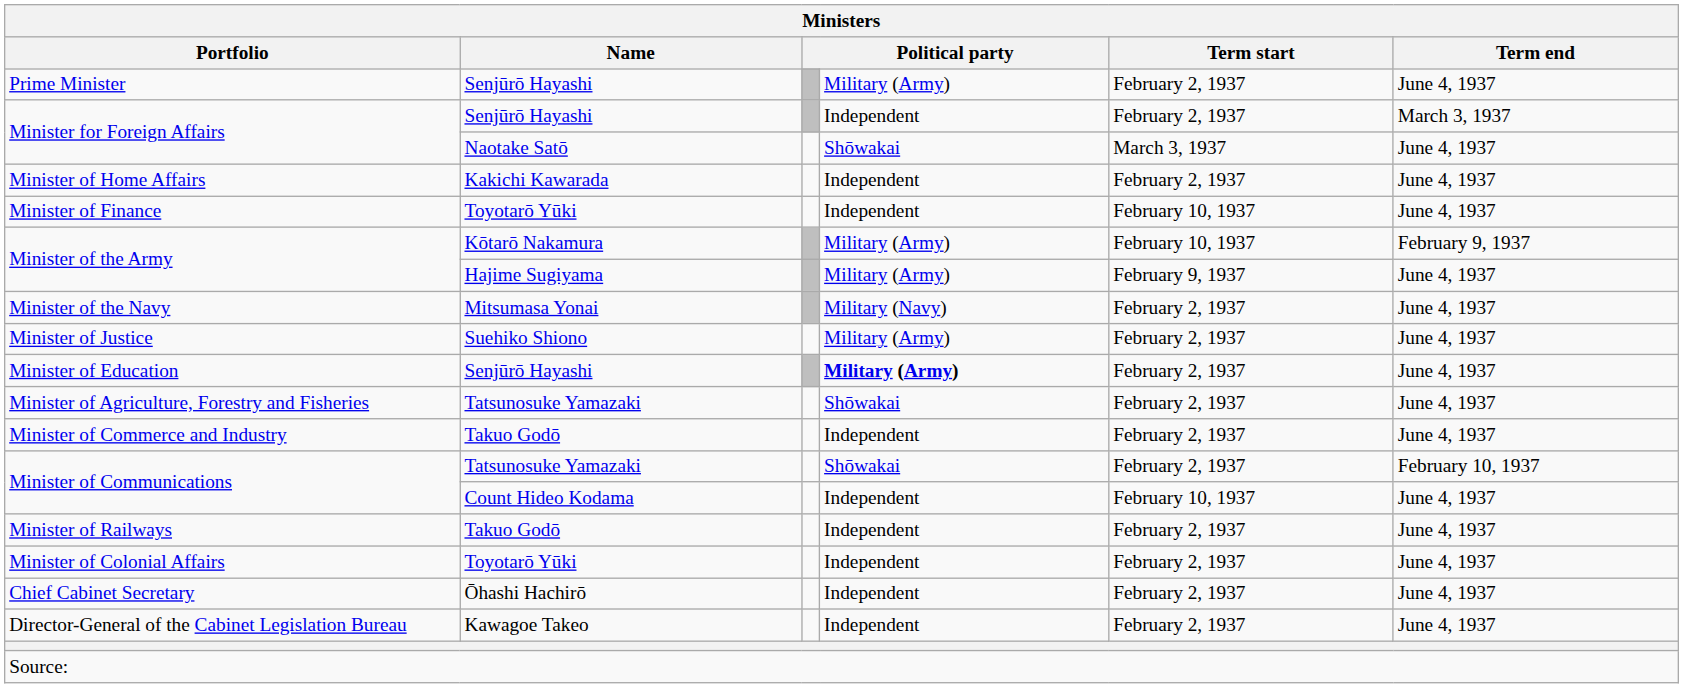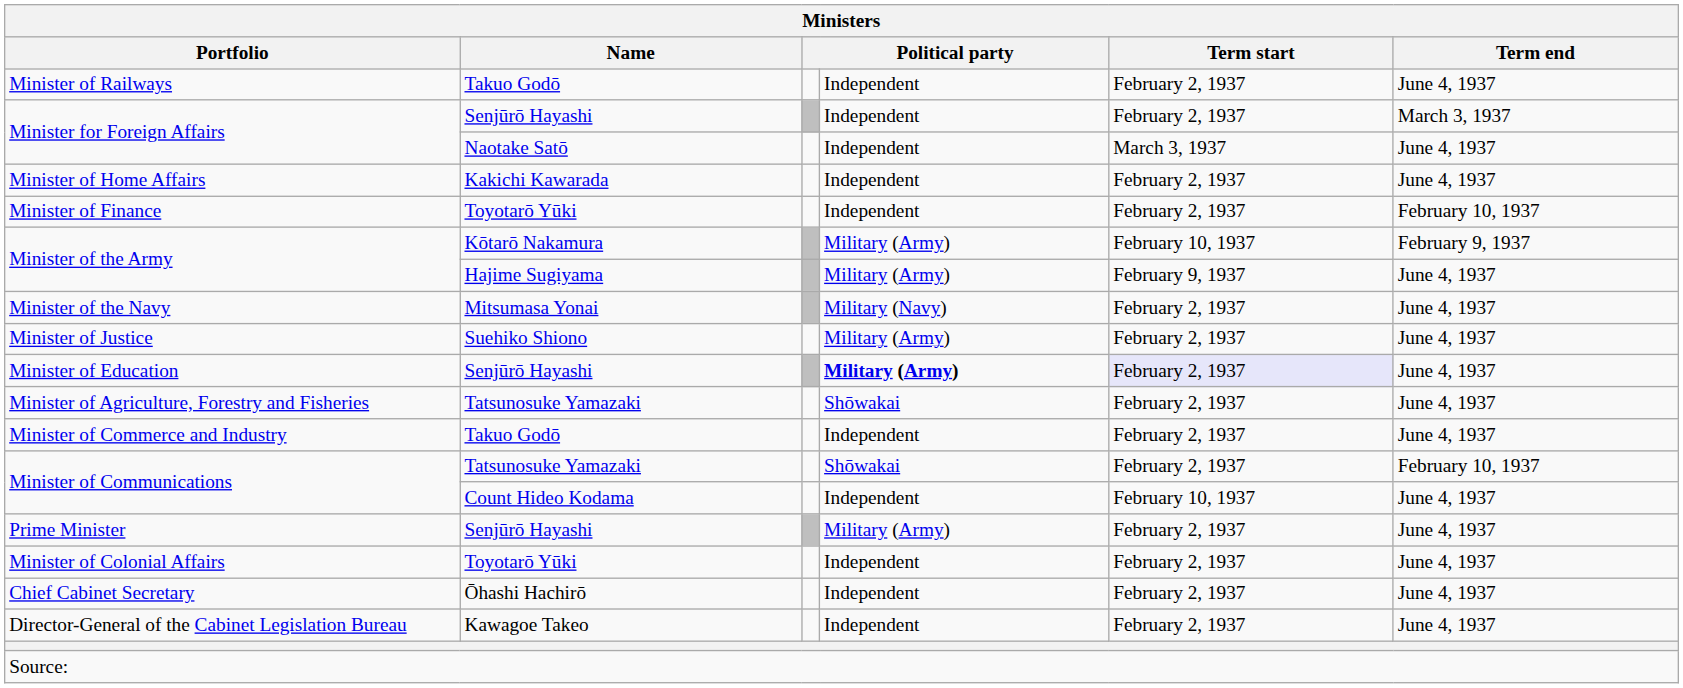rows swapped: Prime Minister <-> Minister of Railways
Minister for Foreign Affairs / Naotake Satō | column 4: Shōwakai -> Independent
Minister of Finance | Term start: February 10, 1937 -> February 2, 1937
Minister of Finance | Term end: June 4, 1937 -> February 10, 1937
Minister of Education | Term start: no background -> lavender background
